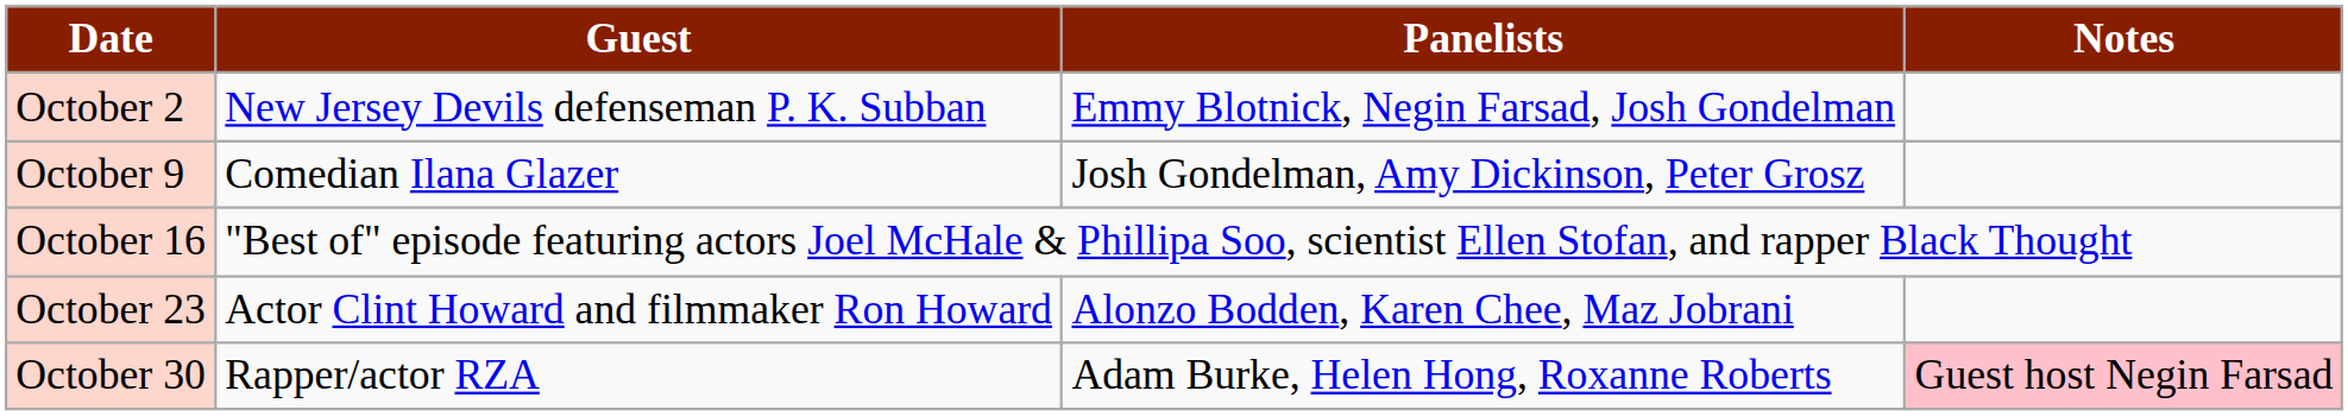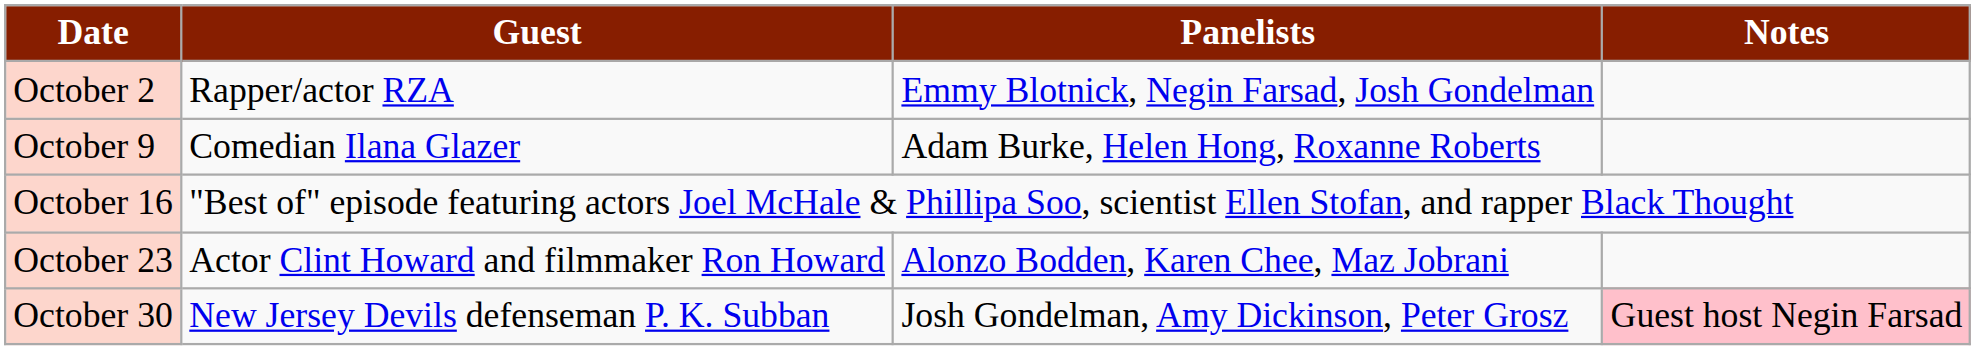October 2 | Guest: New Jersey Devils defenseman P. K. Subban -> Rapper/actor RZA
October 9 | Panelists: Josh Gondelman, Amy Dickinson, Peter Grosz -> Adam Burke, Helen Hong, Roxanne Roberts
October 30 | Guest: Rapper/actor RZA -> New Jersey Devils defenseman P. K. Subban
October 30 | Panelists: Adam Burke, Helen Hong, Roxanne Roberts -> Josh Gondelman, Amy Dickinson, Peter Grosz
